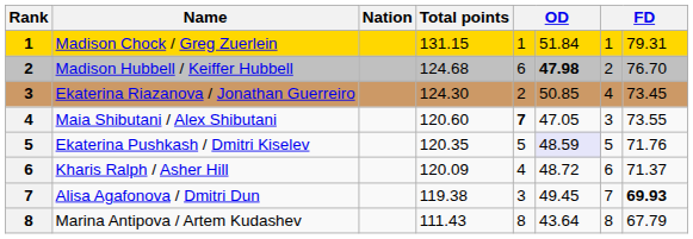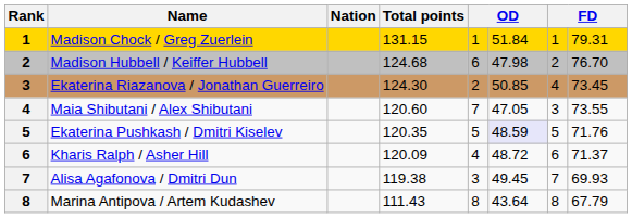Madison Hubbell / Keiffer Hubbell | column 6: bold -> normal
Maia Shibutani / Alex Shibutani | column 5: bold -> normal
Alisa Agafonova / Dmitri Dun | column 8: bold -> normal
